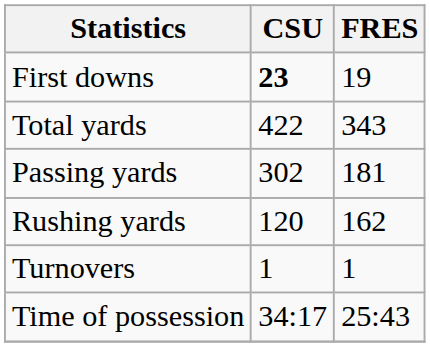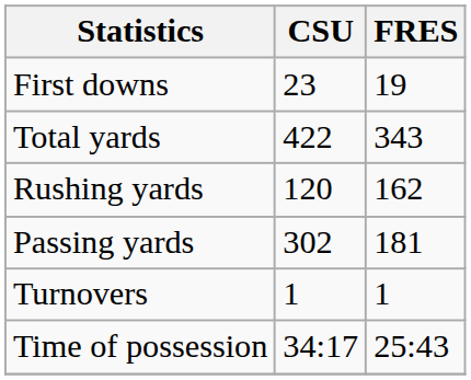First downs | CSU: bold -> normal
rows swapped: Rushing yards <-> Passing yards
